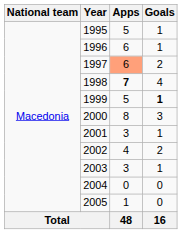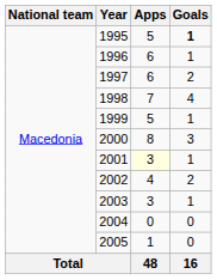1995 | Goals: normal -> bold
1997 | Apps: lightsalmon background -> no background
1998 | Apps: bold -> normal
1999 | Goals: bold -> normal
2001 | Apps: no background -> lightyellow background
